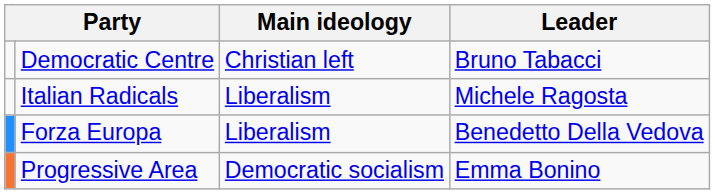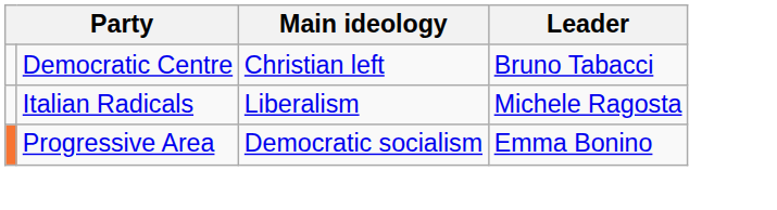- row: Forza Europa | Liberalism | Benedetto Della Vedova
